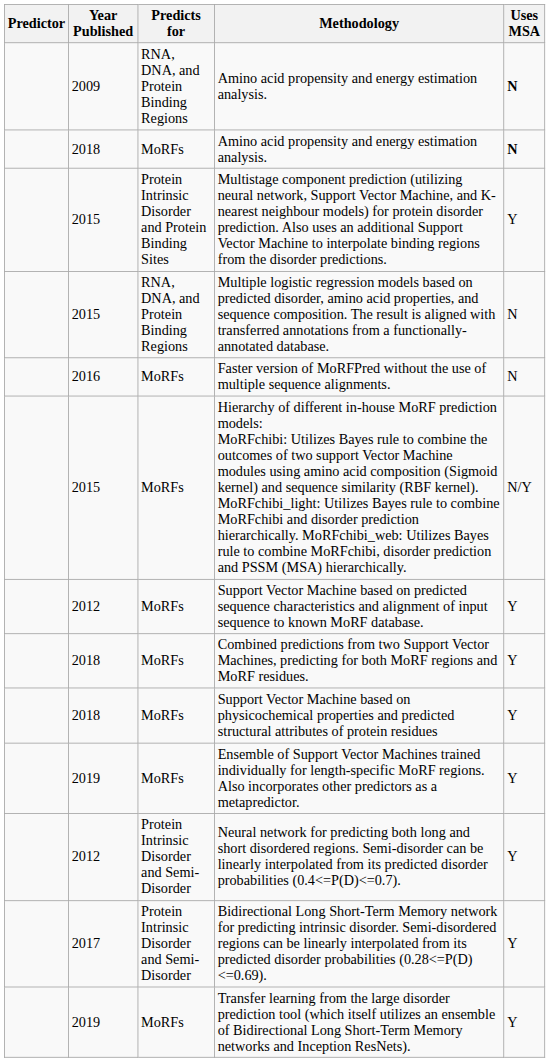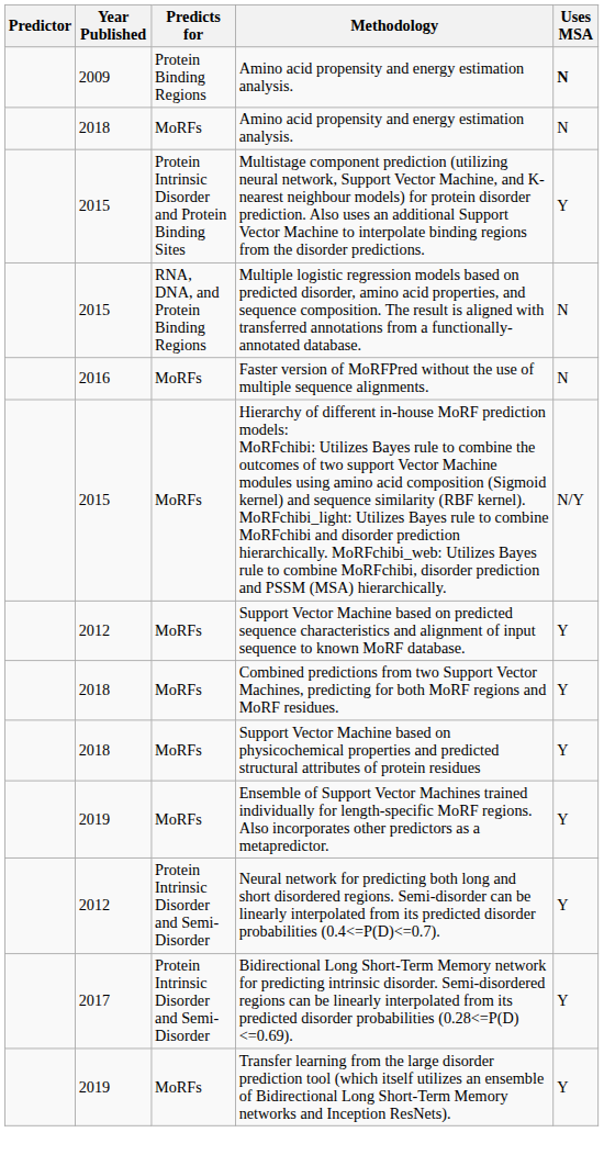2009 / Amino acid propensity and energy estimation analysis. | Predicts for: RNA, DNA, and Protein Binding Regions -> Protein Binding Regions
2018 / Amino acid propensity and energy estimation analysis. | Uses MSA: bold -> normal
